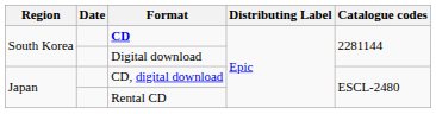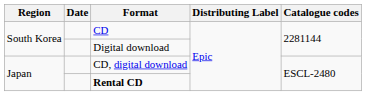CD | Format: bold -> normal
Rental CD | Format: normal -> bold
